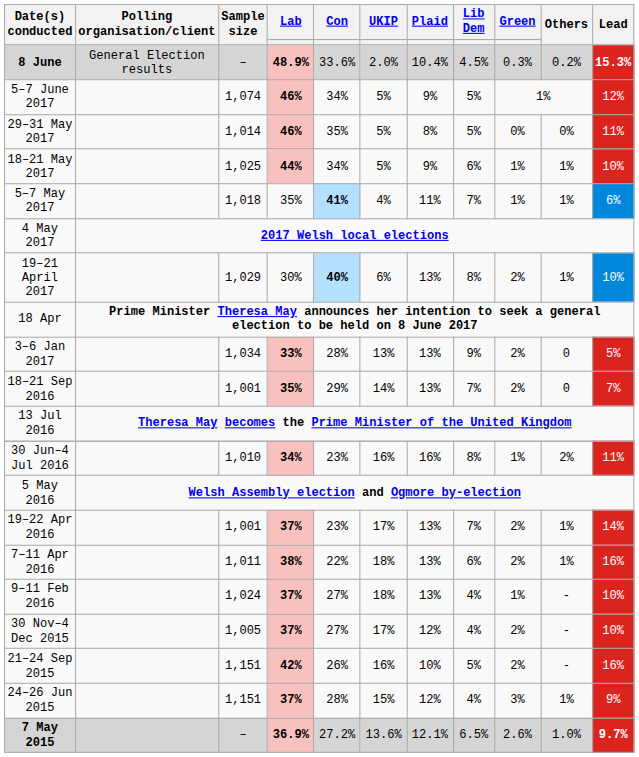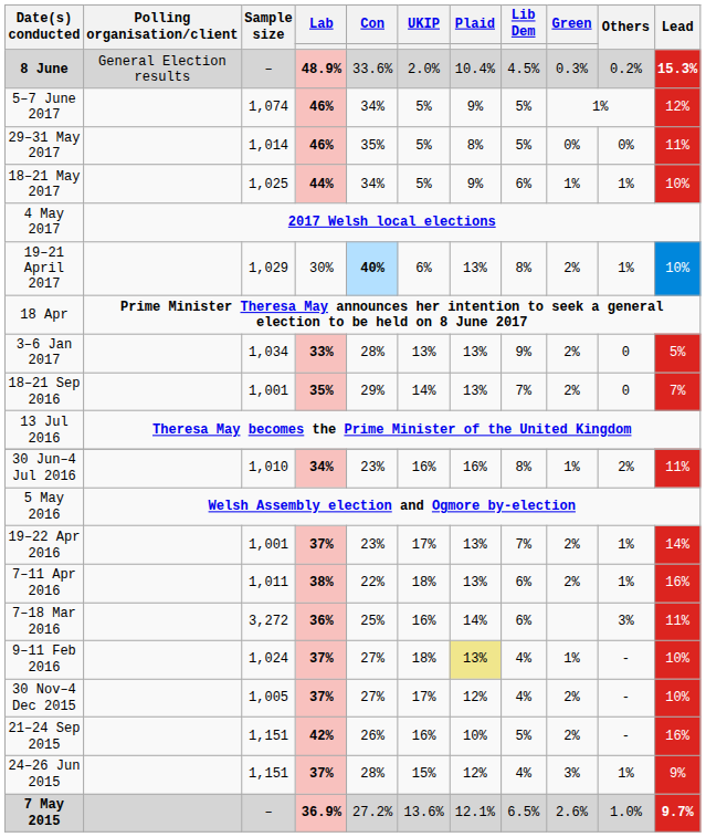- row: 5–7 May 2017 | 1,018 | 35% | 41% | 4% | 11% | 7% | 1% | 1% | 6%
+ row: 7–18 Mar 2016 | 3,272 | 36% | 25% | 16% | 14% | 6% | 3% | 11%
9–11 Feb 2016 | Plaid: no background -> khaki background
